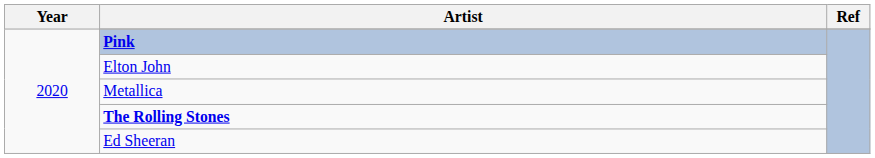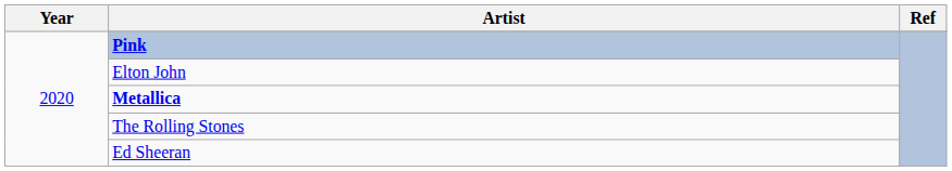Metallica | Artist: normal -> bold
The Rolling Stones | Artist: bold -> normal
